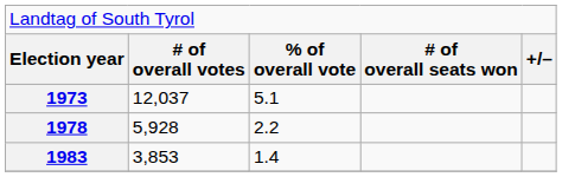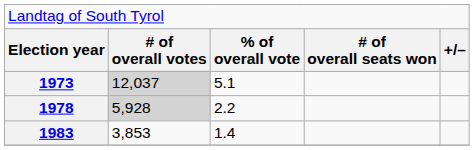1973 | column 2: no background -> lightgrey background
1978 | column 2: no background -> lightgrey background
